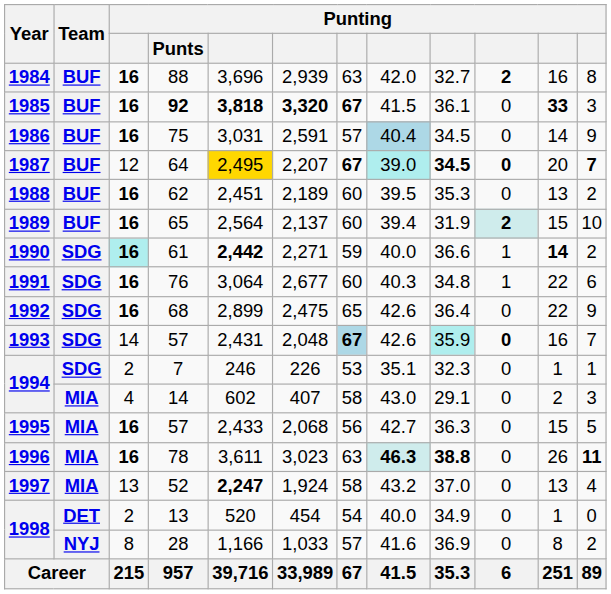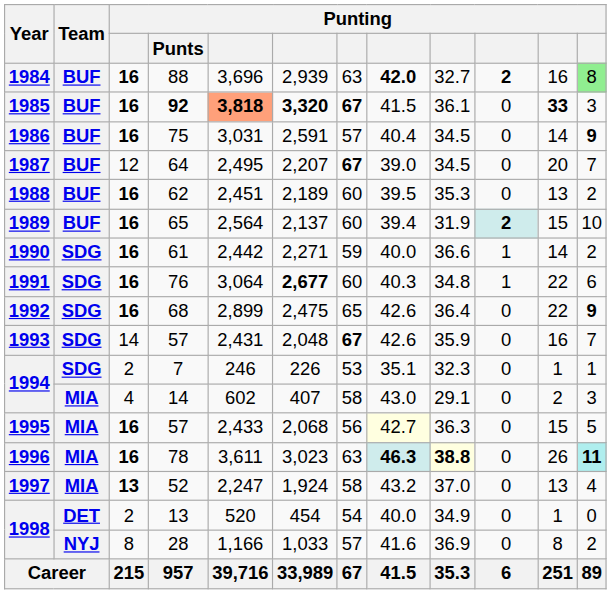88 | column 8: normal -> bold
88 | column 12: no background -> lightgreen background
92 | column 5: no background -> lightsalmon background
75 | column 8: lightblue background -> no background
75 | column 12: normal -> bold
64 | column 5: gold background -> no background
64 | column 8: paleturquoise background -> no background
64 | column 9: bold -> normal
64 | column 10: bold -> normal
64 | column 12: bold -> normal
61 | column 3: paleturquoise background -> no background
61 | column 5: bold -> normal
61 | column 11: bold -> normal
76 | column 6: normal -> bold
68 | column 12: normal -> bold
1993 / 57 | column 7: lightblue background -> no background
1993 / 57 | column 9: paleturquoise background -> no background
1993 / 57 | column 10: bold -> normal
1995 / 57 | column 8: no background -> lightyellow background
78 | column 9: no background -> lightyellow background
78 | column 12: no background -> paleturquoise background
52 | column 3: normal -> bold
52 | column 5: bold -> normal
